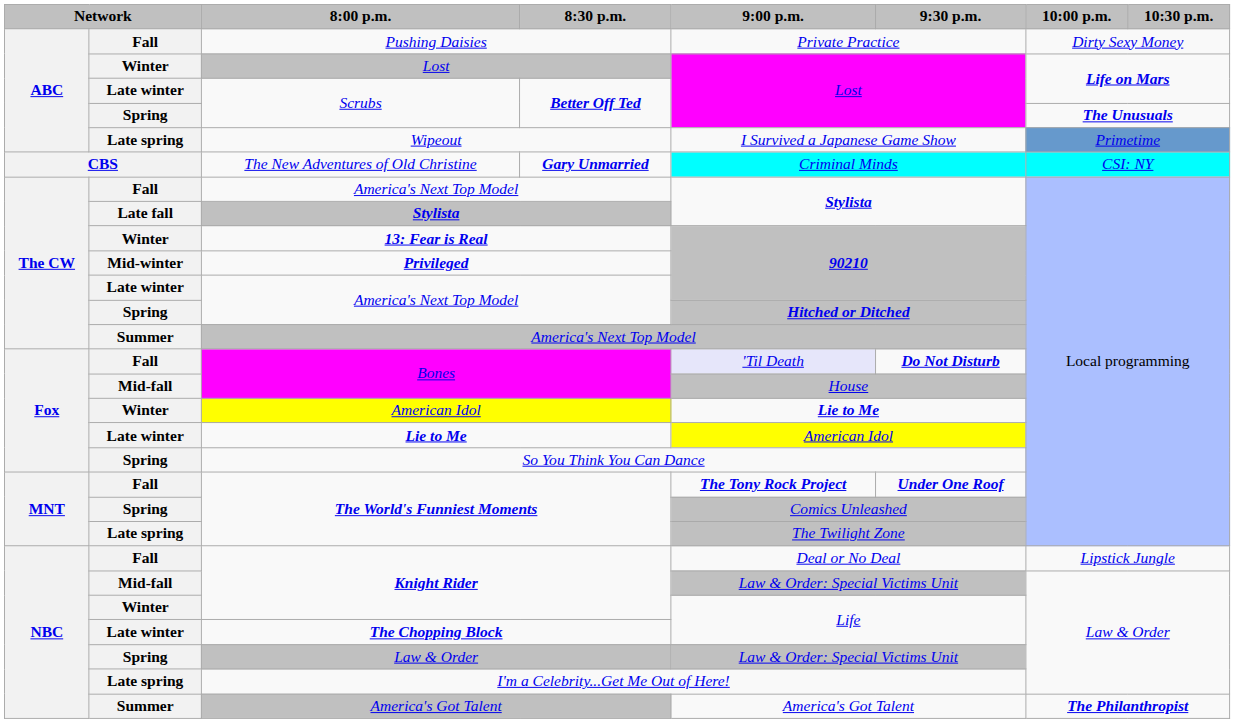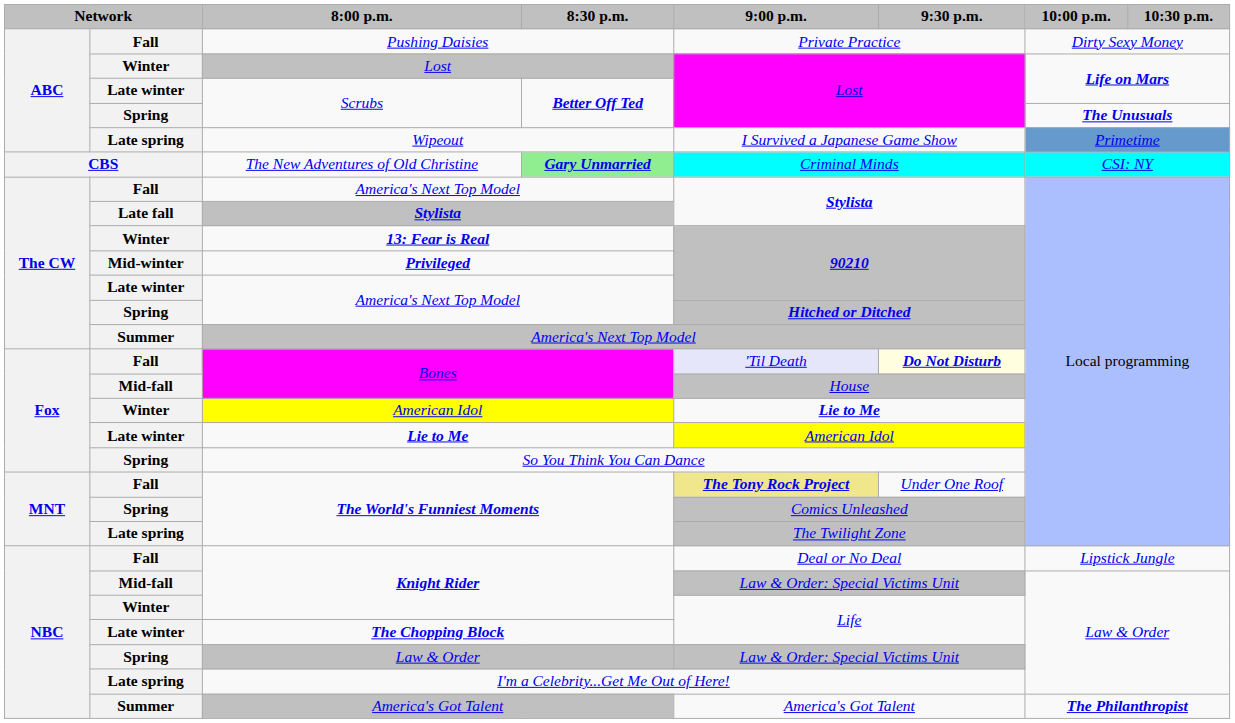The New Adventures of Old Christine | 8:30 p.m.: no background -> lightgreen background
Fall / Bones | 9:30 p.m.: no background -> lightyellow background
Fall / The World's Funniest Moments | 9:00 p.m.: no background -> khaki background
Fall / The World's Funniest Moments | 9:30 p.m.: bold -> normal
